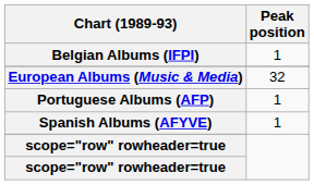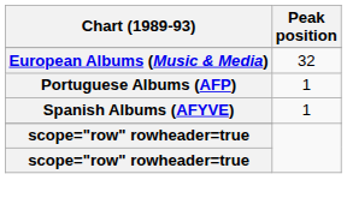- row: Belgian Albums (IFPI) | 1
